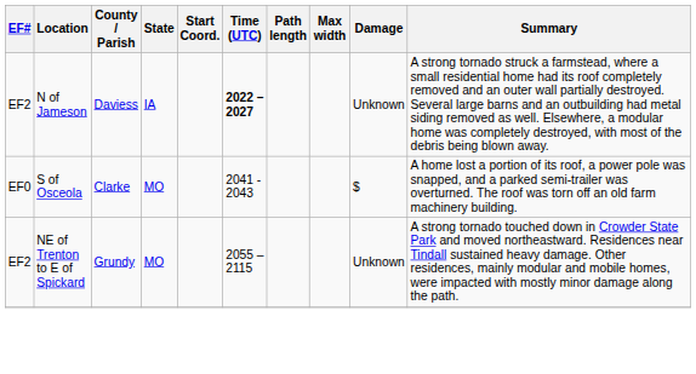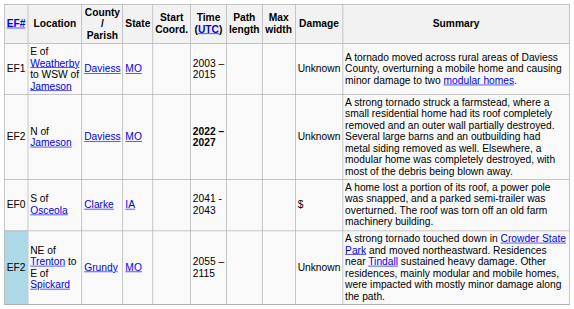+ row: EF1 | E of Weatherby to WSW of Jameson | Daviess | MO | 2003 – 2015 | Unknown | A tornado moved across rural areas of Daviess County, overturning a mobile home and causing minor damage to two modular homes.
N of Jameson | State: IA -> MO
S of Osceola | State: MO -> IA
NE of Trenton to E of Spickard | EF#: no background -> lightblue background
